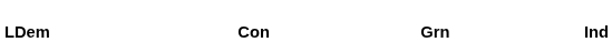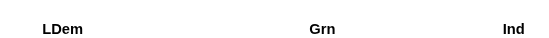- column: 11 | Con
